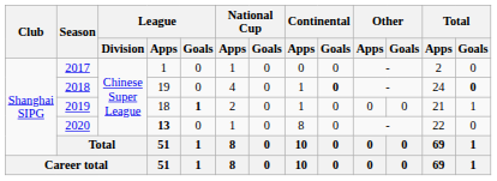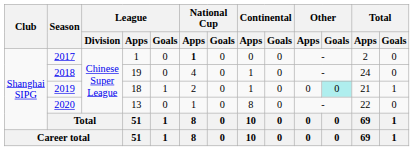2017 | National Cup / Apps: normal -> bold
2018 | Continental / Goals: bold -> normal
2018 | Total / Goals: bold -> normal
2019 | League / Goals: bold -> normal
2019 | Other / Goals: no background -> paleturquoise background
2020 | League / Apps: bold -> normal
